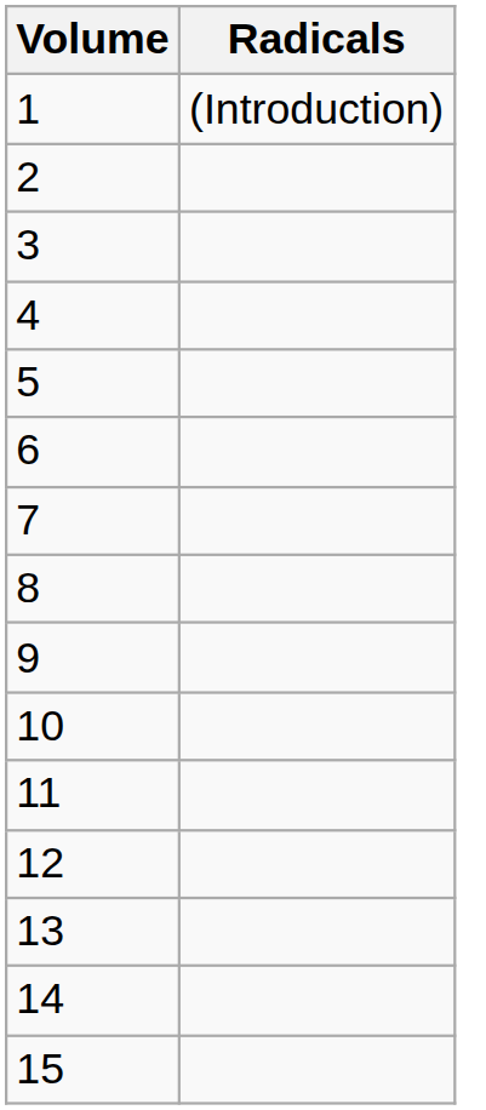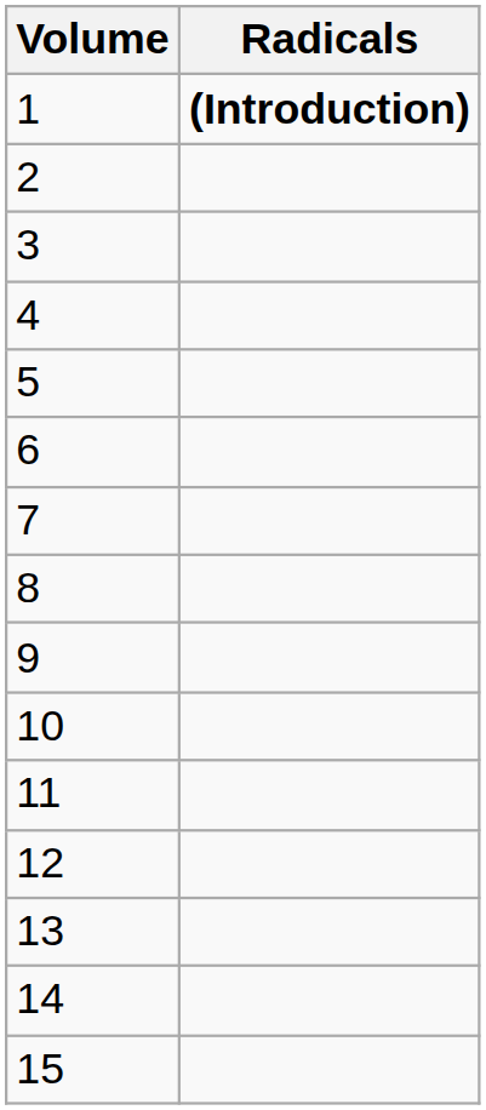1 | Radicals: normal -> bold
